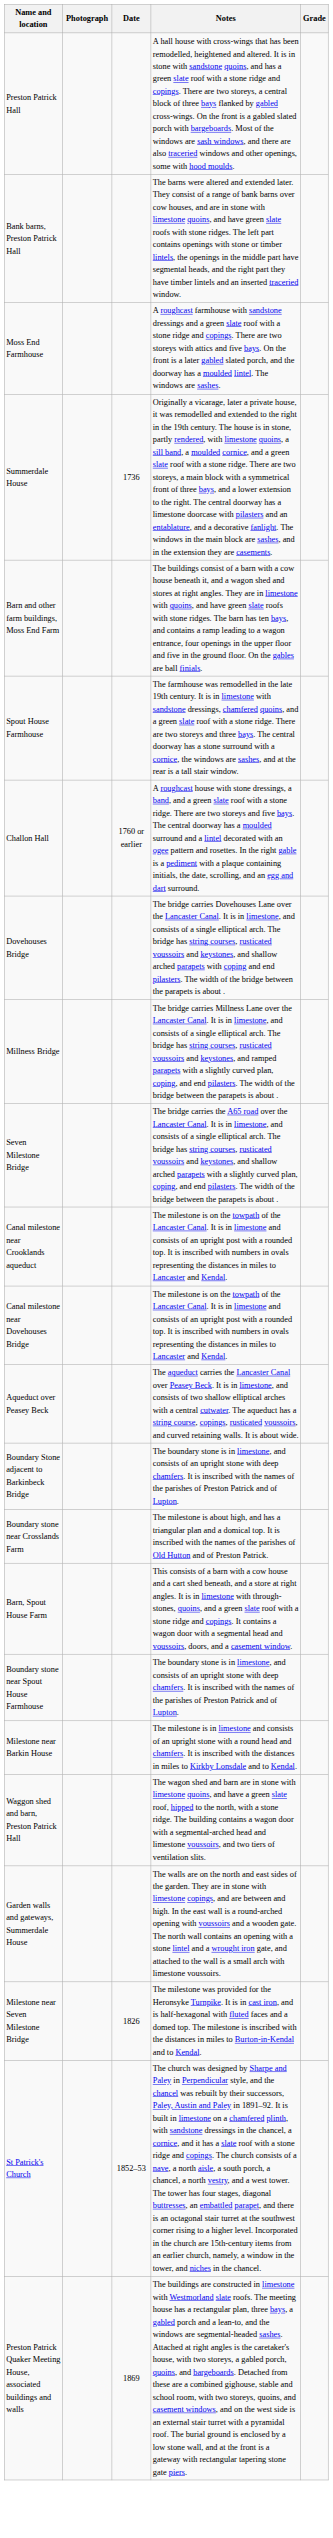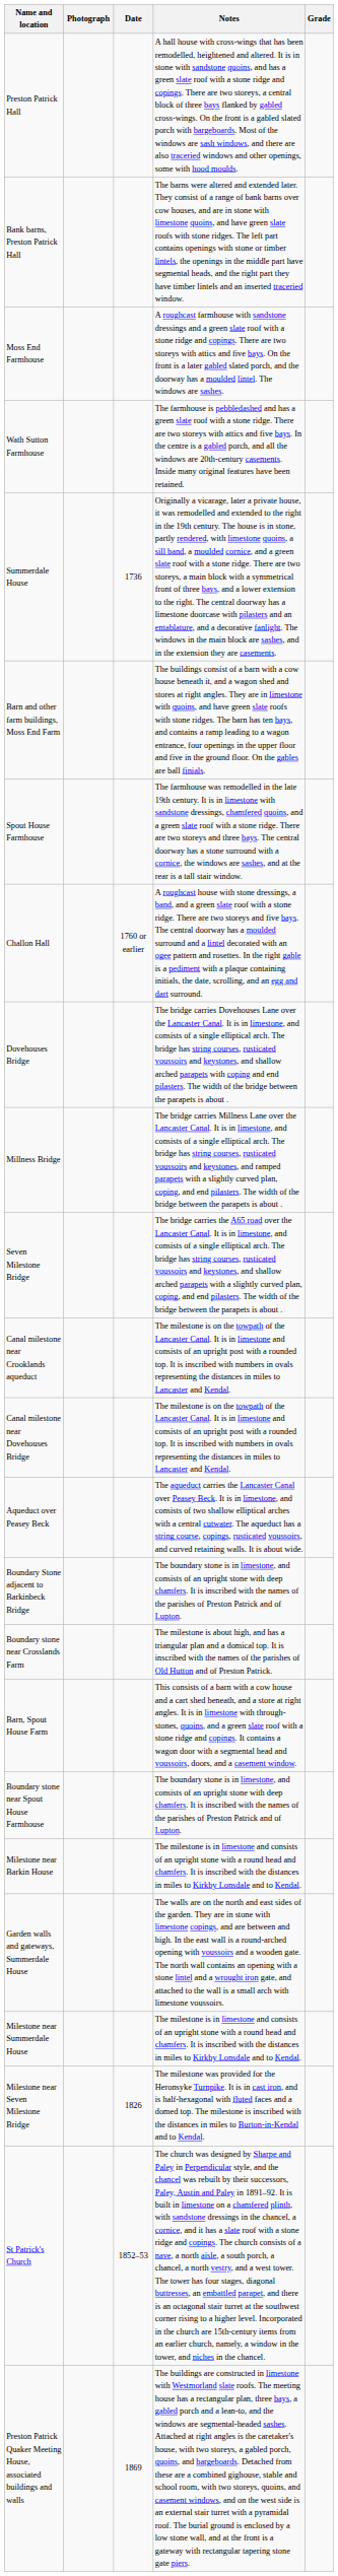+ row: Wath Sutton Farmhouse | The farmhouse is pebbledashed and has a green slate roof with a stone ridge. There are two storeys with attics and five bays. In the centre is a gabled porch, and all the windows are 20th-century casements. Inside many original features have been retained.
- row: Waggon shed and barn, Preston Patrick Hall | The wagon shed and barn are in stone with limestone quoins, and have a green slate roof, hipped to the north, with a stone ridge. The building contains a wagon door with a segmental-arched head and limestone voussoirs, and two tiers of ventilation slits.
+ row: Milestone near Summerdale House | The milestone is in limestone and consists of an upright stone with a round head and chamfers. It is inscribed with the distances in miles to Kirkby Lonsdale and to Kendal.
